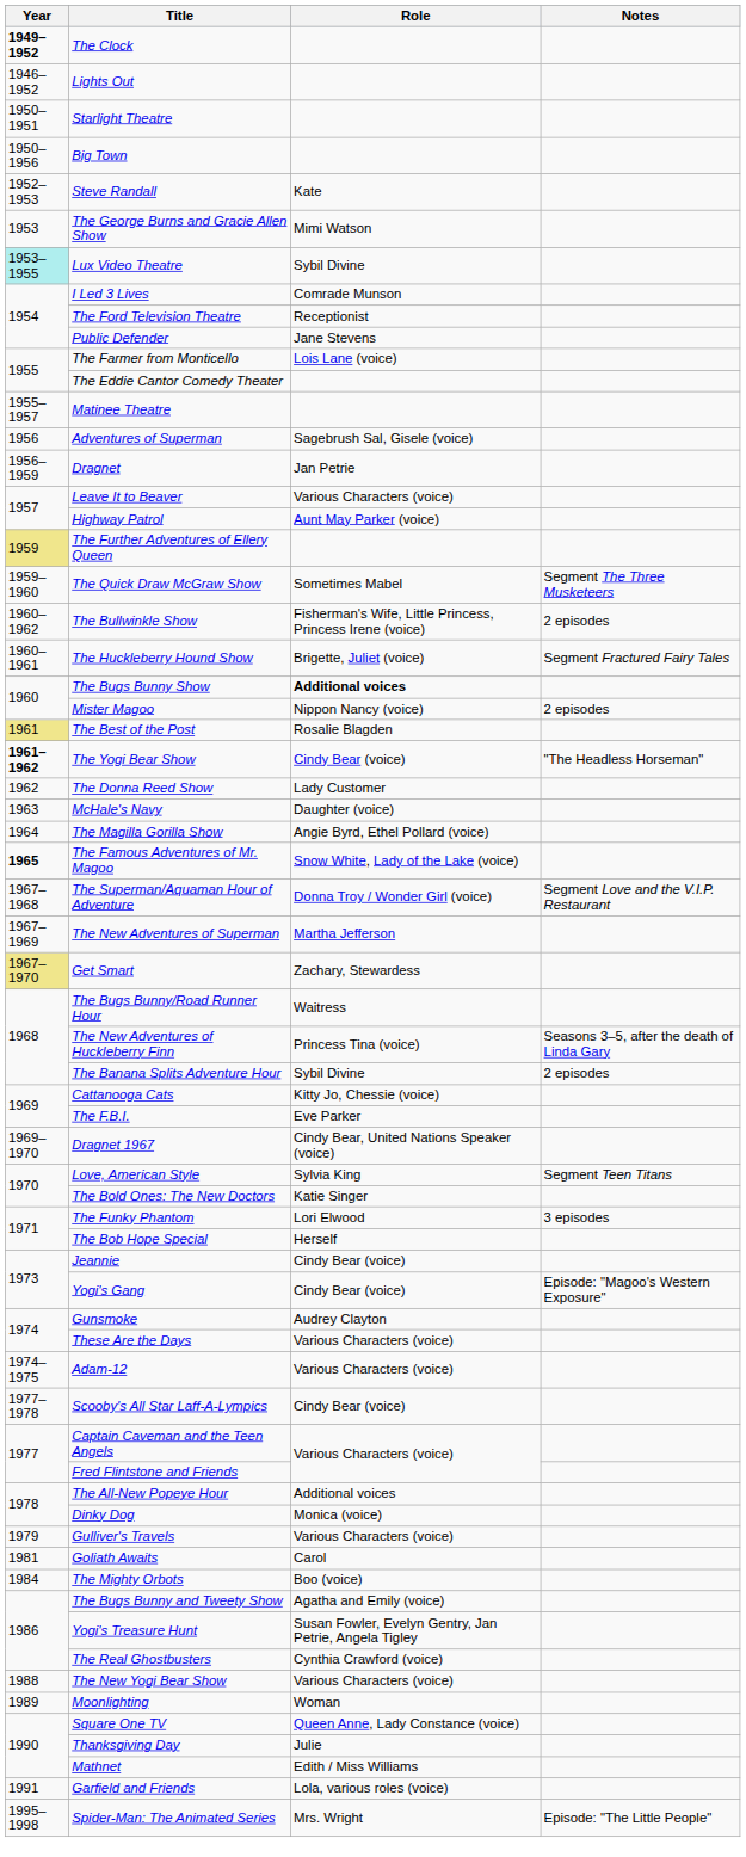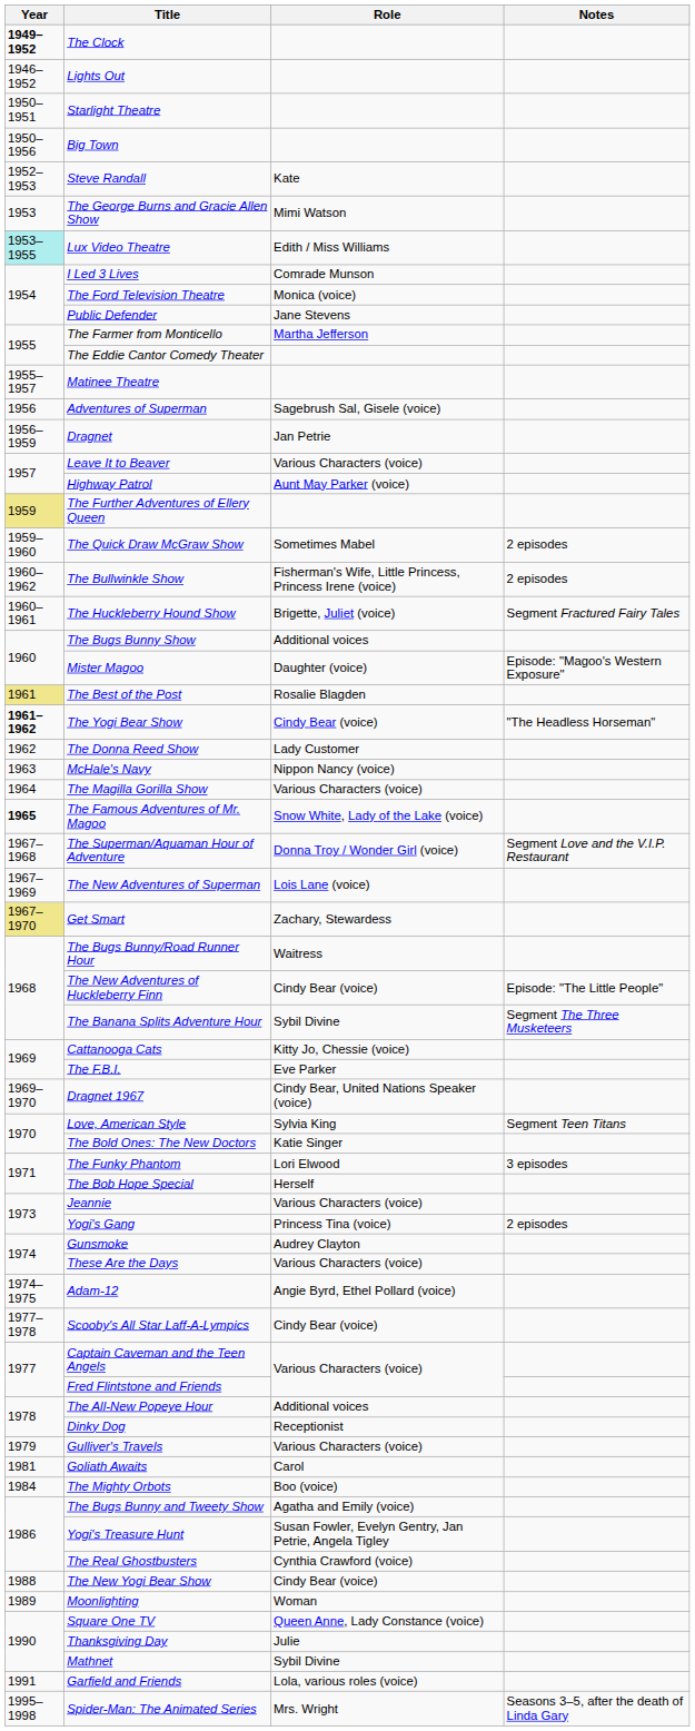Lux Video Theatre | Role: Sybil Divine -> Edith / Miss Williams
The Ford Television Theatre | Role: Receptionist -> Monica (voice)
The Farmer from Monticello | Role: Lois Lane (voice) -> Martha Jefferson
The Quick Draw McGraw Show | Notes: Segment The Three Musketeers -> 2 episodes
The Bugs Bunny Show | Role: bold -> normal
Mister Magoo | Role: Nippon Nancy (voice) -> Daughter (voice)
Mister Magoo | Notes: 2 episodes -> Episode: "Magoo's Western Exposure"
McHale's Navy | Role: Daughter (voice) -> Nippon Nancy (voice)
The Magilla Gorilla Show | Role: Angie Byrd, Ethel Pollard (voice) -> Various Characters (voice)
The New Adventures of Superman | Role: Martha Jefferson -> Lois Lane (voice)
The New Adventures of Huckleberry Finn | Role: Princess Tina (voice) -> Cindy Bear (voice)
The New Adventures of Huckleberry Finn | Notes: Seasons 3–5, after the death of Linda Gary -> Episode: "The Little People"
The Banana Splits Adventure Hour | Notes: 2 episodes -> Segment The Three Musketeers
Jeannie | Role: Cindy Bear (voice) -> Various Characters (voice)
Yogi's Gang | Role: Cindy Bear (voice) -> Princess Tina (voice)
Yogi's Gang | Notes: Episode: "Magoo's Western Exposure" -> 2 episodes
Adam-12 | Role: Various Characters (voice) -> Angie Byrd, Ethel Pollard (voice)
Dinky Dog | Role: Monica (voice) -> Receptionist
The New Yogi Bear Show | Role: Various Characters (voice) -> Cindy Bear (voice)
Mathnet | Role: Edith / Miss Williams -> Sybil Divine
Spider-Man: The Animated Series | Notes: Episode: "The Little People" -> Seasons 3–5, after the death of Linda Gary
